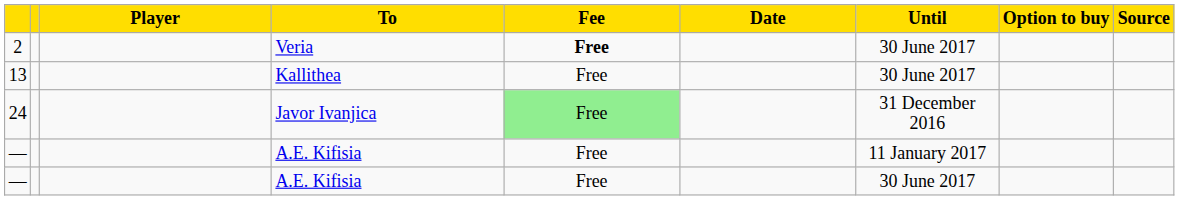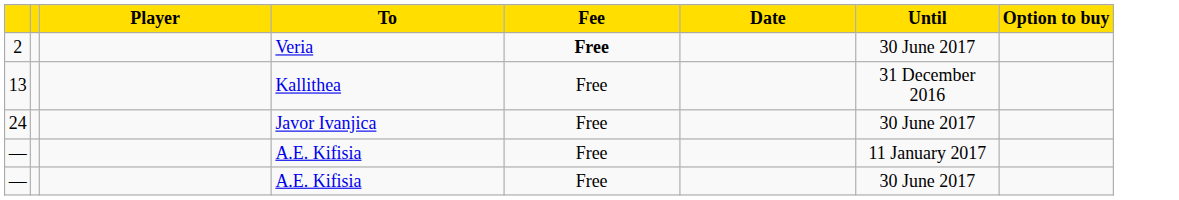- column: Source
13 | Until: 30 June 2017 -> 31 December 2016
24 | Fee: lightgreen background -> no background
24 | Until: 31 December 2016 -> 30 June 2017
